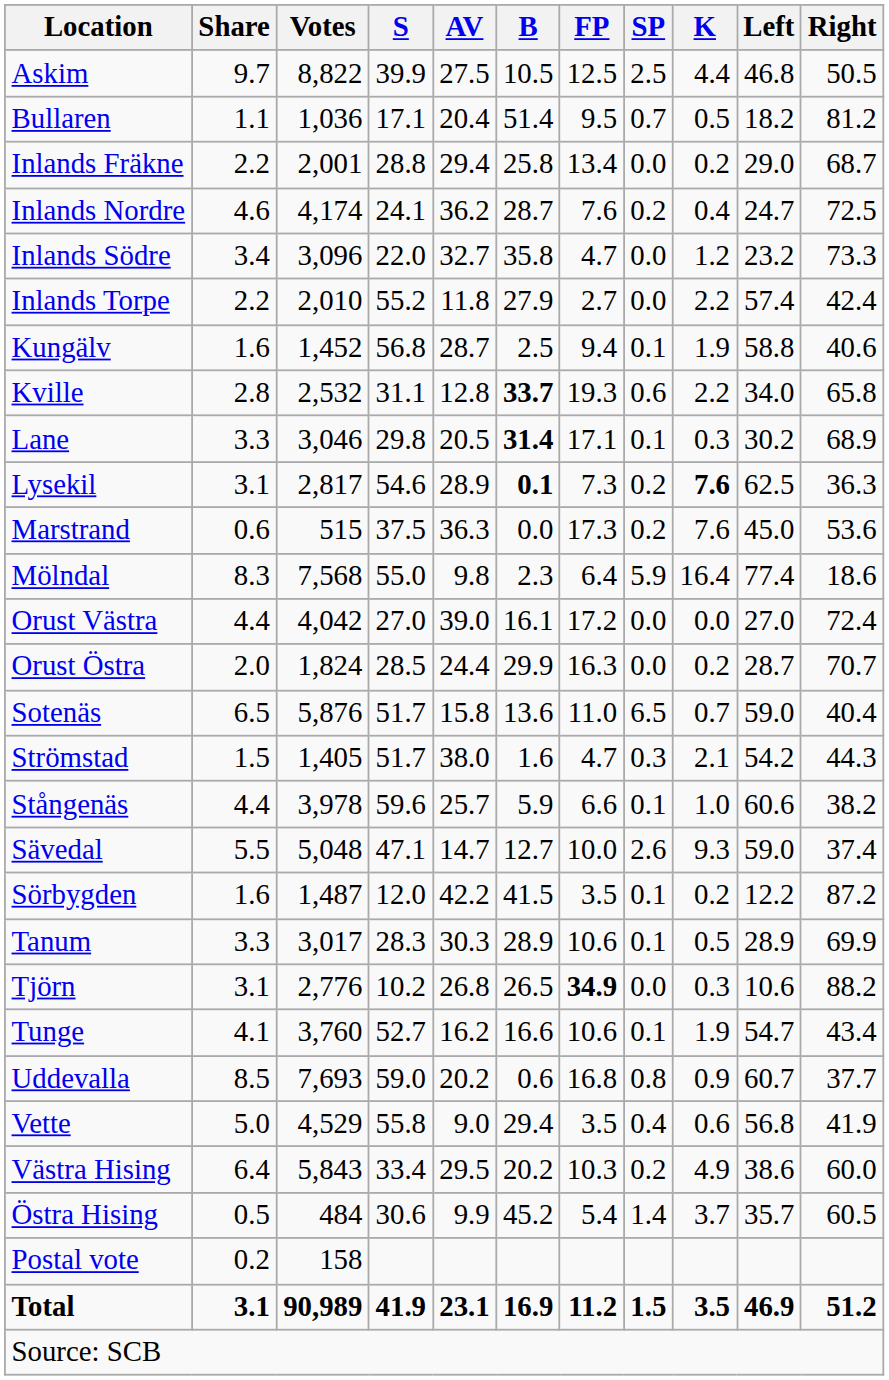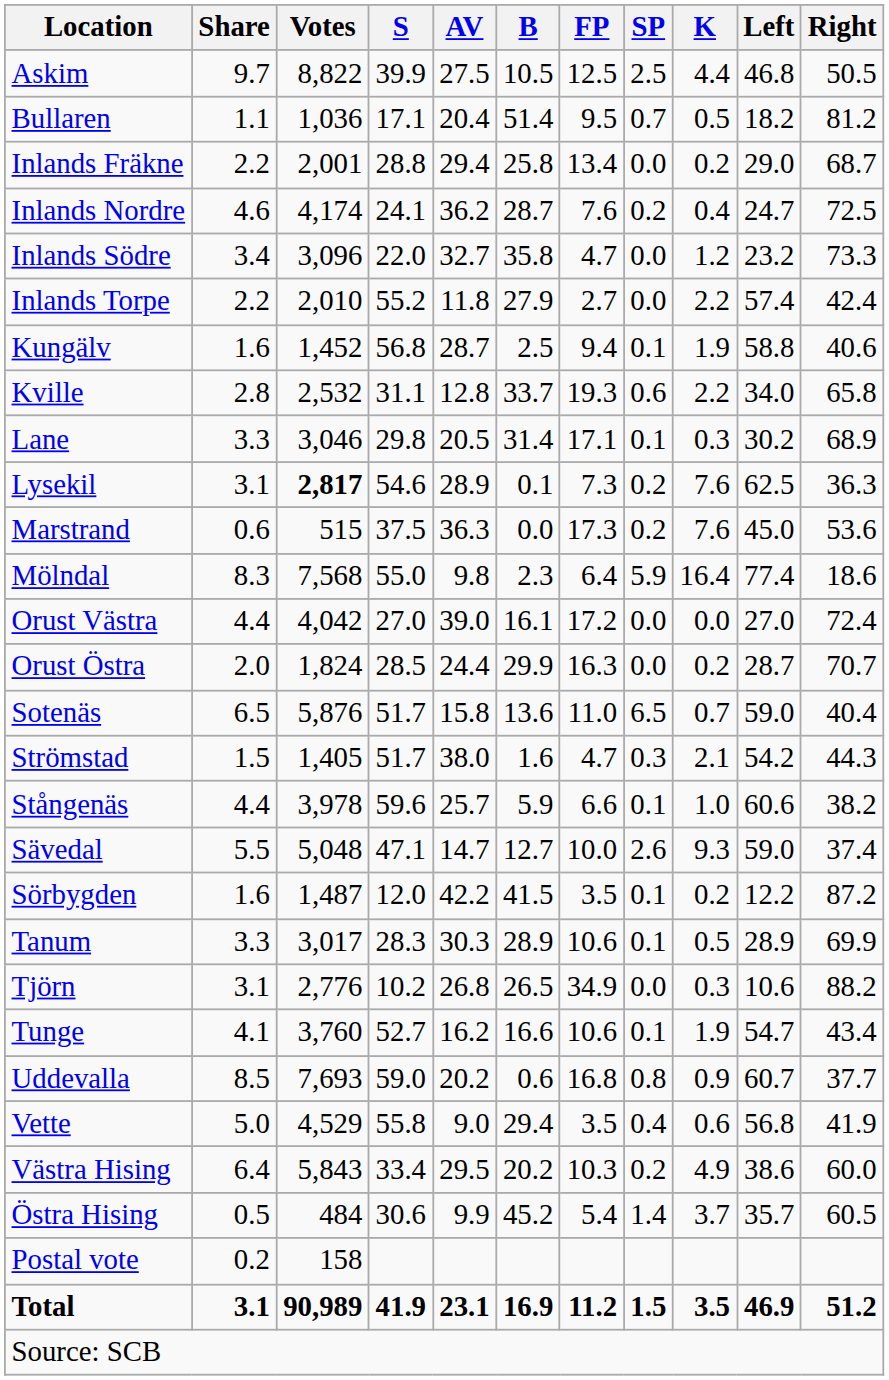Kville | B: bold -> normal
Lane | B: bold -> normal
Lysekil | Votes: normal -> bold
Lysekil | B: bold -> normal
Lysekil | K: bold -> normal
Tjörn | FP: bold -> normal
